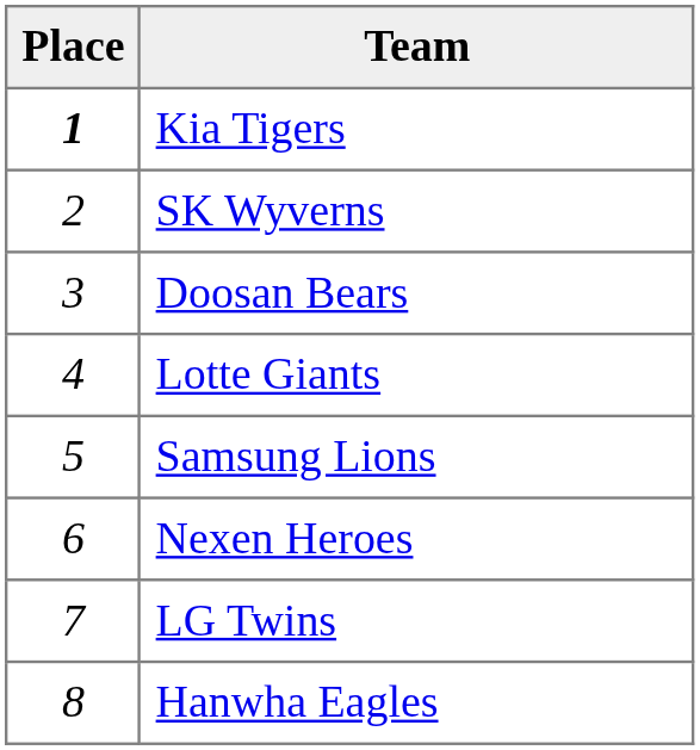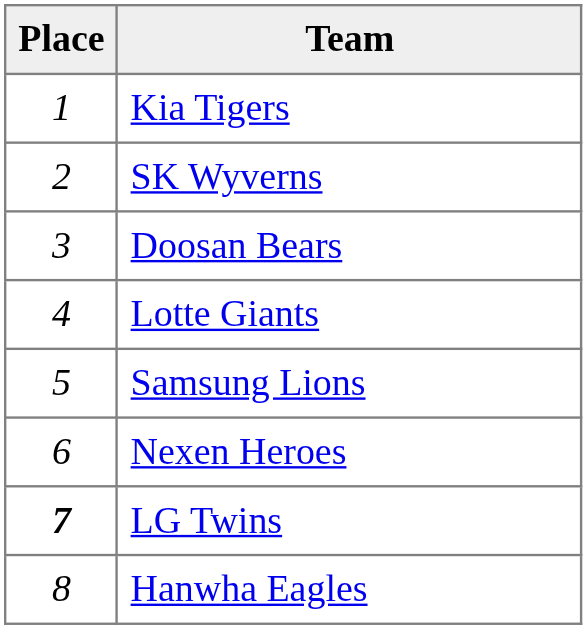Kia Tigers | Place: bold -> normal
LG Twins | Place: normal -> bold
